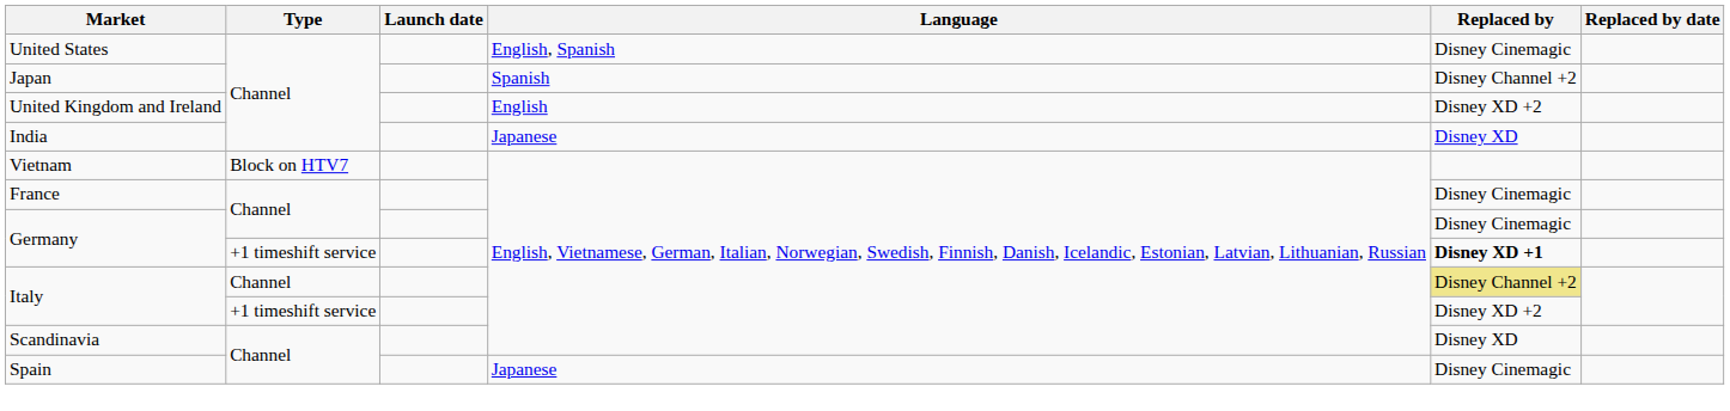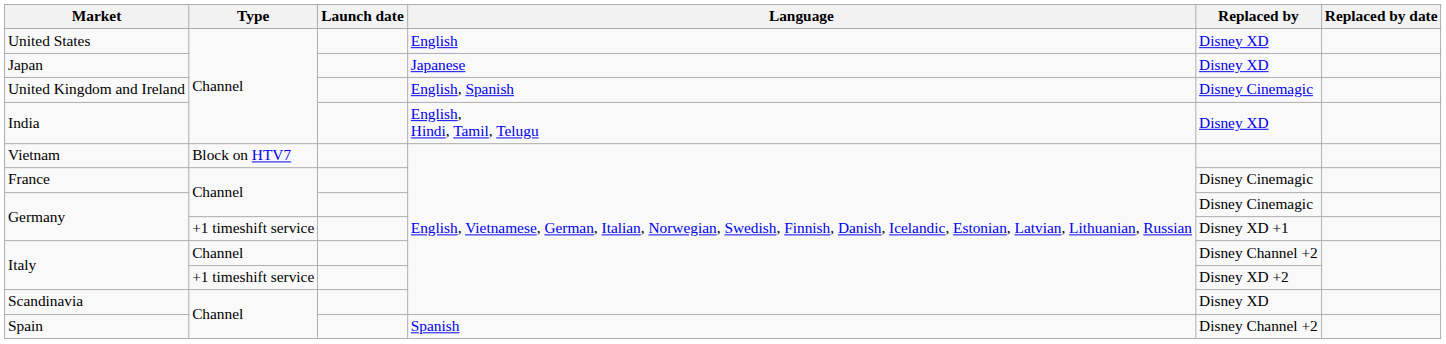United States | Language: English, Spanish -> English
United States | Replaced by: Disney Cinemagic -> Disney XD
Japan | Language: Spanish -> Japanese
Japan | Replaced by: Disney Channel +2 -> Disney XD
United Kingdom and Ireland | Language: English -> English, Spanish
United Kingdom and Ireland | Replaced by: Disney XD +2 -> Disney Cinemagic
India | Language: Japanese -> English, Hindi, Tamil, Telugu
Germany / +1 timeshift service | Replaced by: bold -> normal
Italy / Channel | Replaced by: khaki background -> no background
Spain | Language: Japanese -> Spanish
Spain | Replaced by: Disney Cinemagic -> Disney Channel +2
